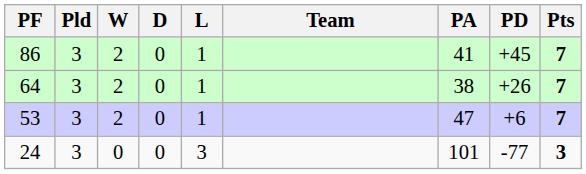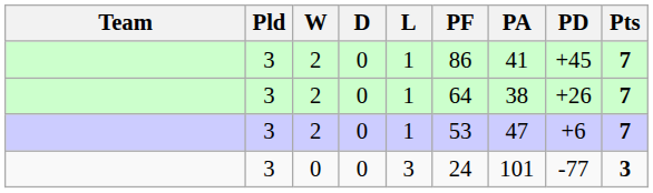columns swapped: Team <-> PF
